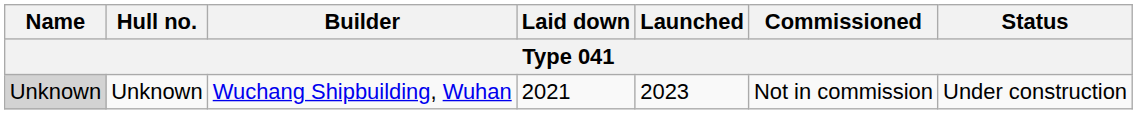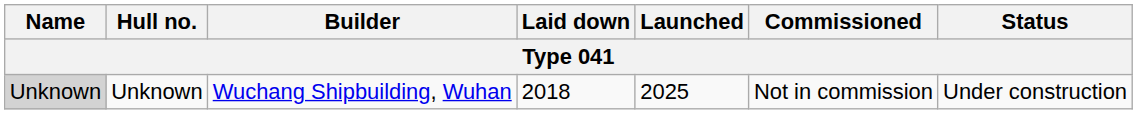row 3 | Laid down: 2021 -> 2018
row 3 | Launched: 2023 -> 2025
